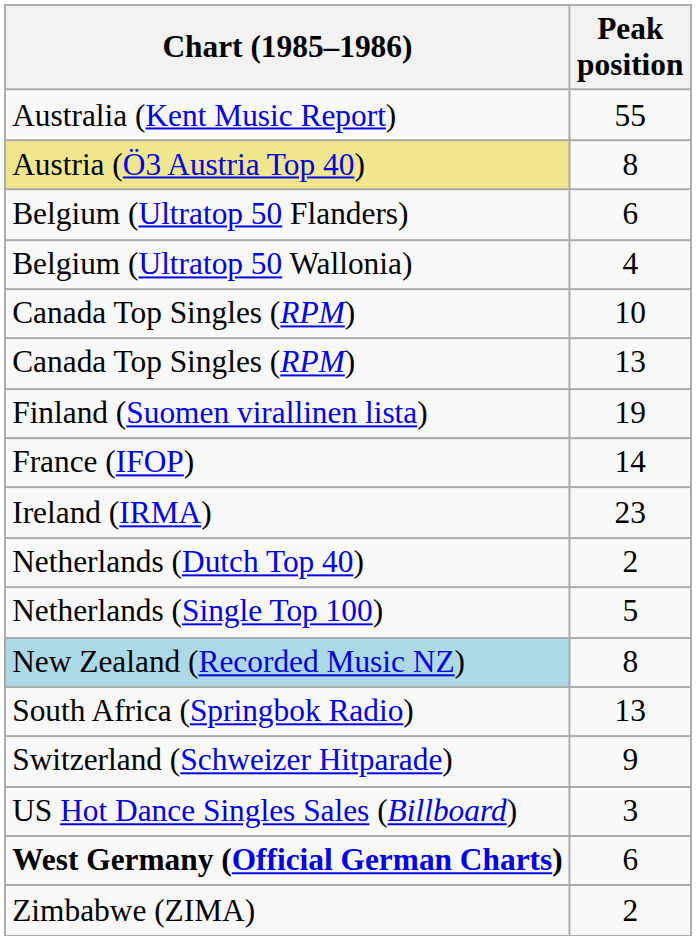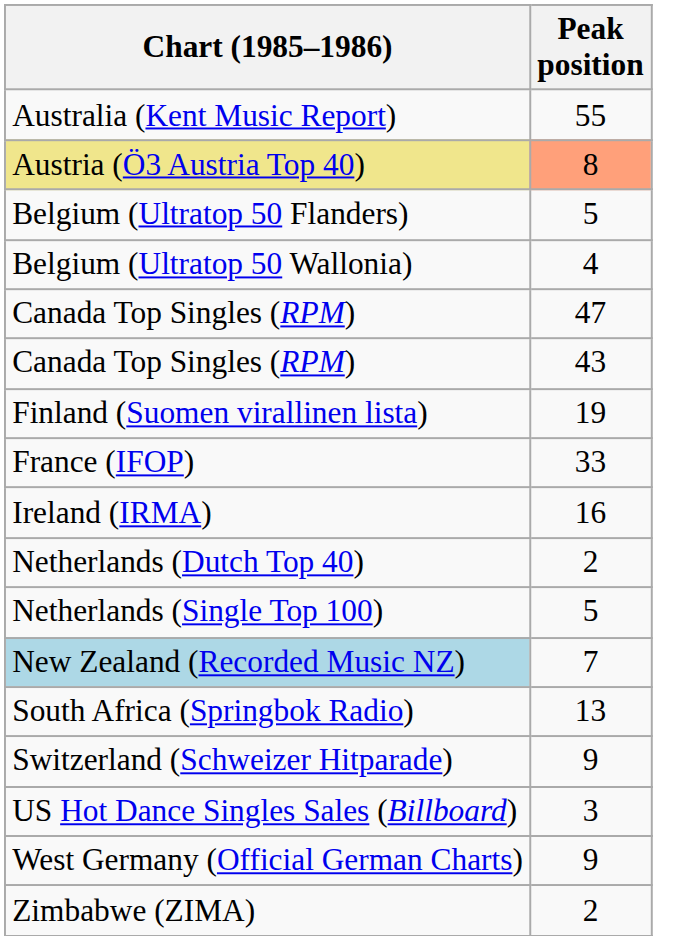row 3 | Peak position: no background -> lightsalmon background
row 4 | Peak position: 6 -> 5
row 6 | Peak position: 10 -> 47
row 7 | Peak position: 13 -> 43
row 9 | Peak position: 14 -> 33
row 10 | Peak position: 23 -> 16
row 13 | Peak position: 8 -> 7
row 17 | Chart (1985–1986): bold -> normal
row 17 | Peak position: 6 -> 9
